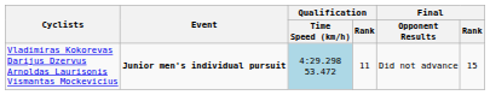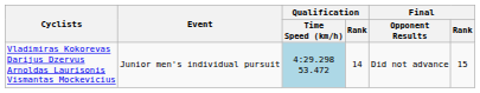row 3 | Event: bold -> normal
row 3 | Qualification / Rank: 11 -> 14
